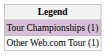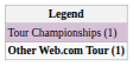row 3 | column 1: normal -> bold
